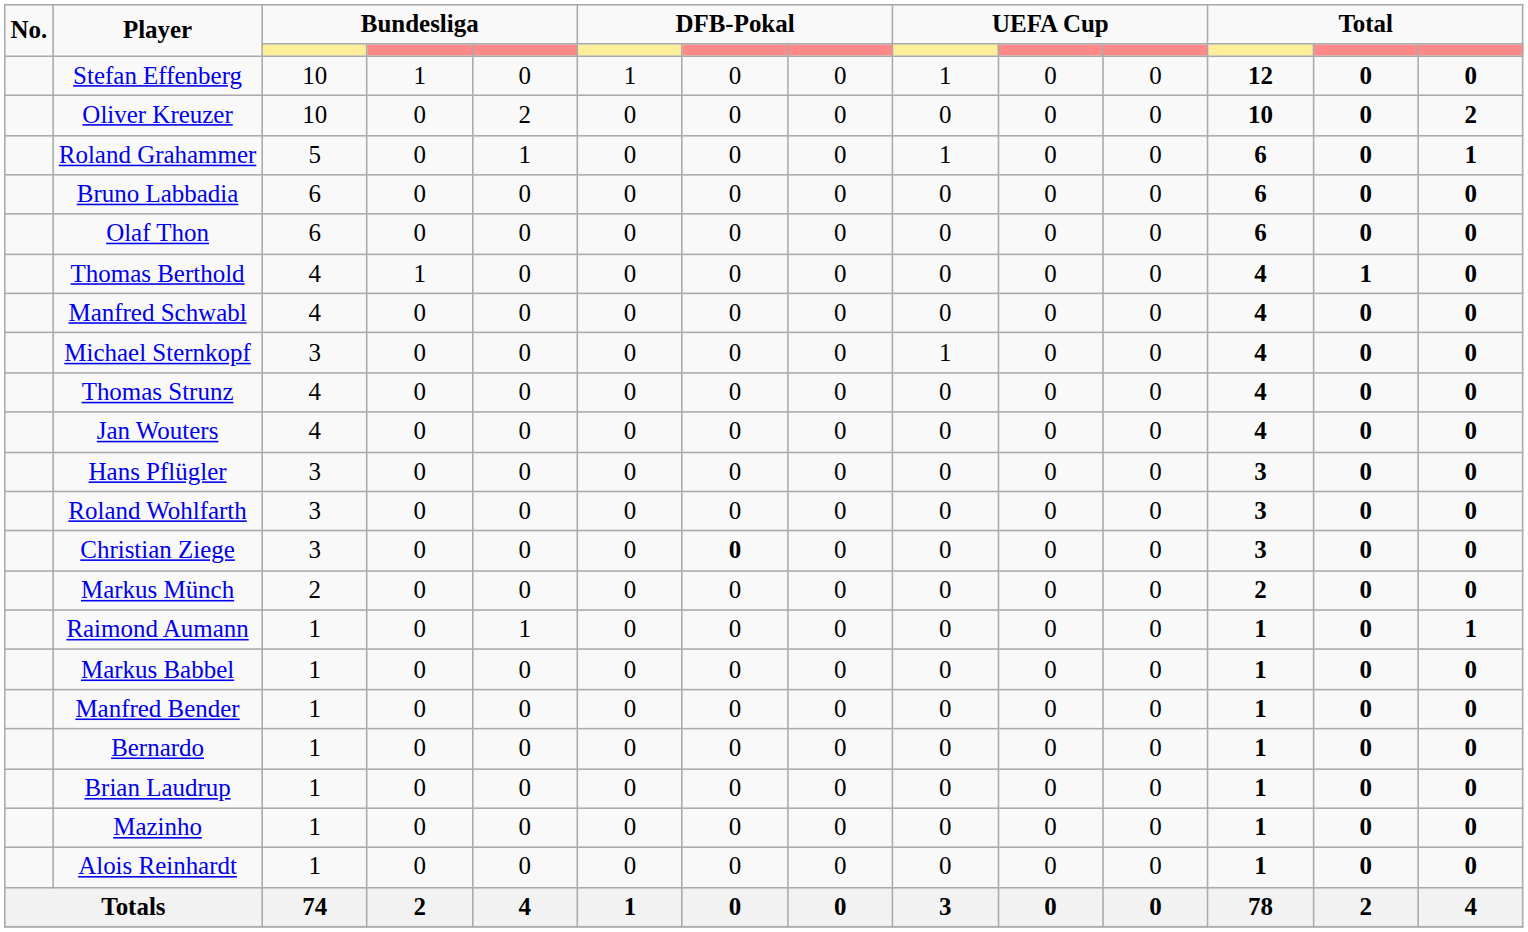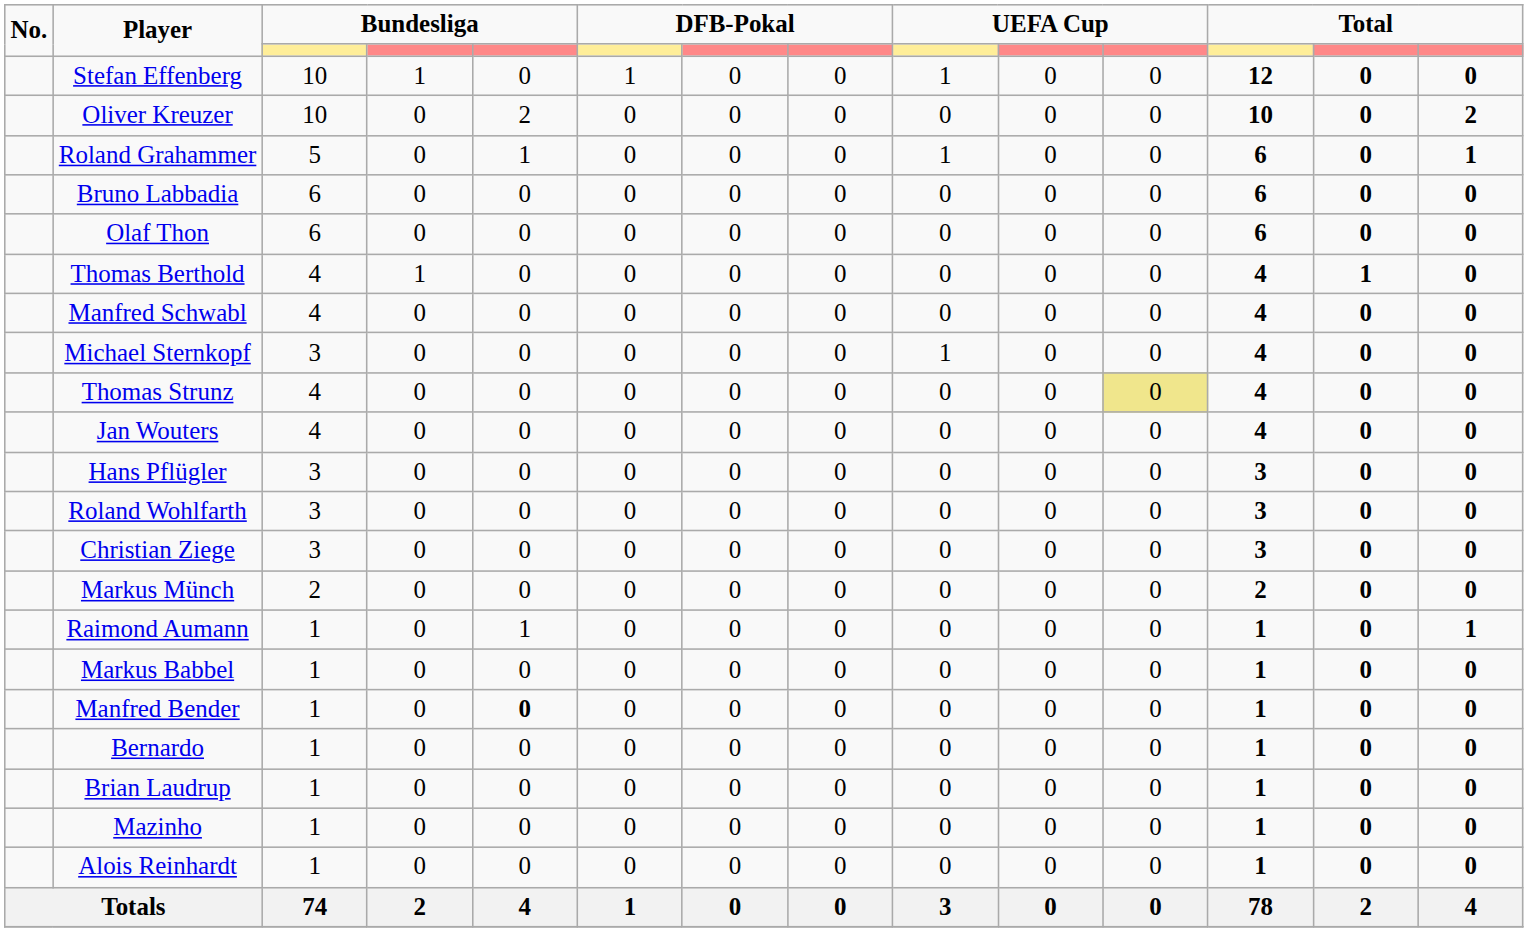Thomas Strunz | column 11: no background -> khaki background
Christian Ziege | column 7: bold -> normal
Manfred Bender | column 5: normal -> bold
